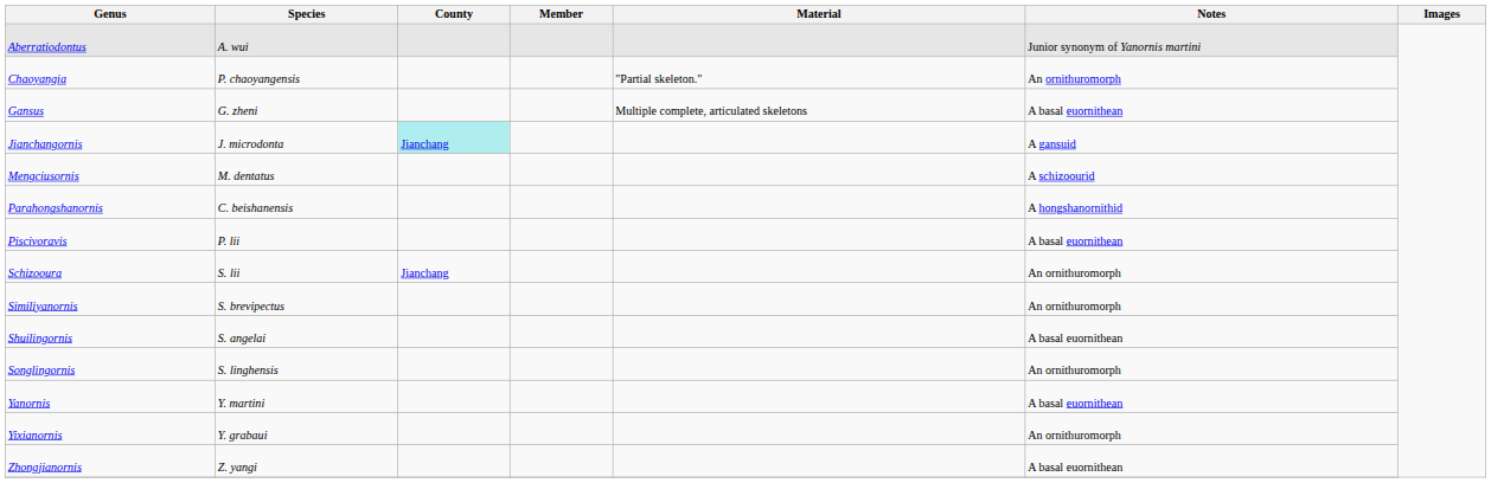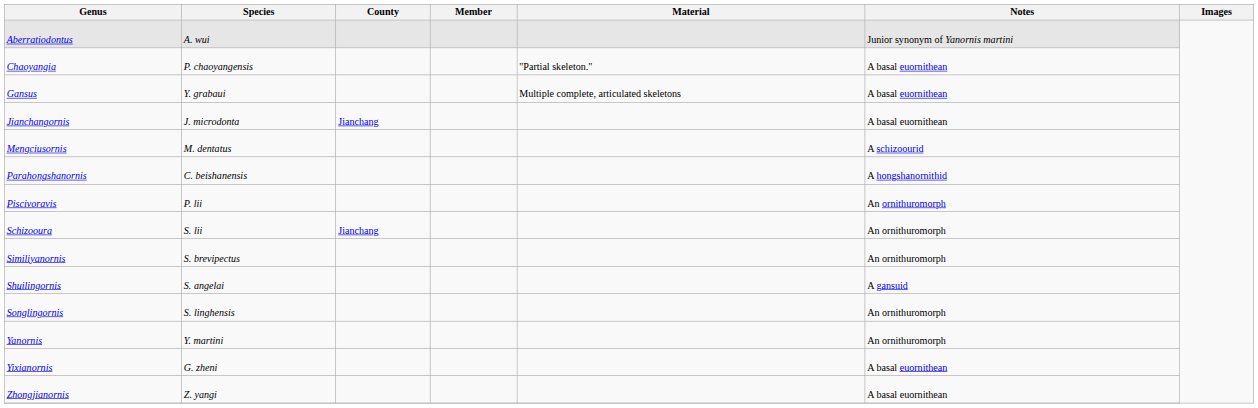Chaoyangia | Notes: An ornithuromorph -> A basal euornithean
Gansus | Species: G. zheni -> Y. grabaui
Jianchangornis | County: paleturquoise background -> no background
Jianchangornis | Notes: A gansuid -> A basal euornithean
Piscivoravis | Notes: A basal euornithean -> An ornithuromorph
Shuilingornis | Notes: A basal euornithean -> A gansuid
Yanornis | Notes: A basal euornithean -> An ornithuromorph
Yixianornis | Species: Y. grabaui -> G. zheni
Yixianornis | Notes: An ornithuromorph -> A basal euornithean
